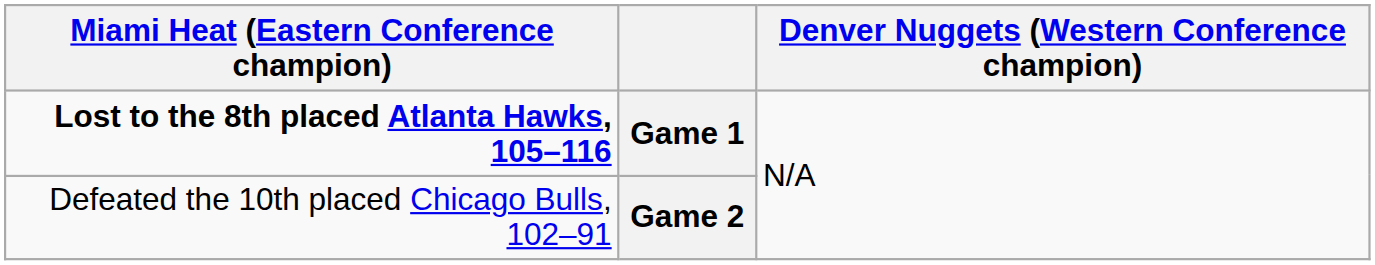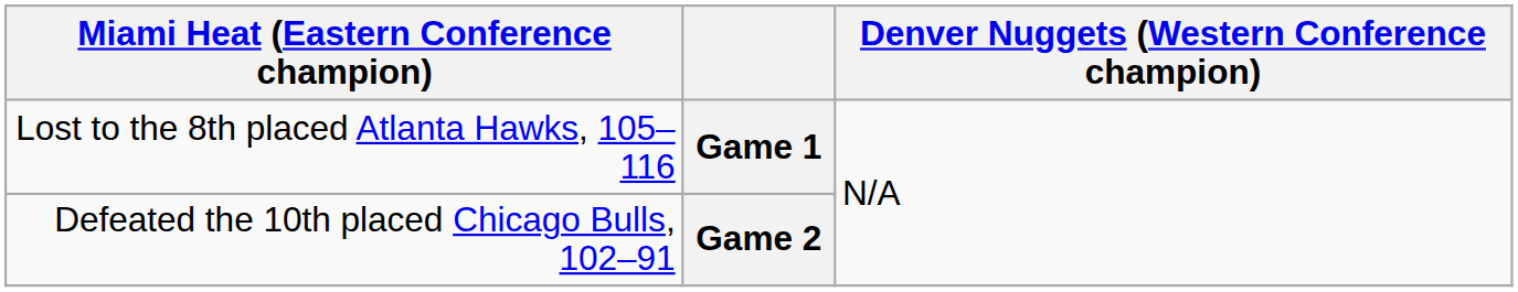Game 1 | Miami Heat (Eastern Conference champion): bold -> normal
